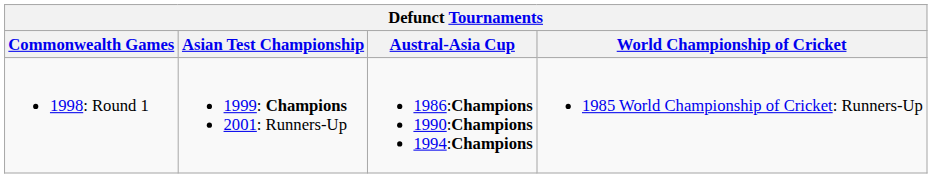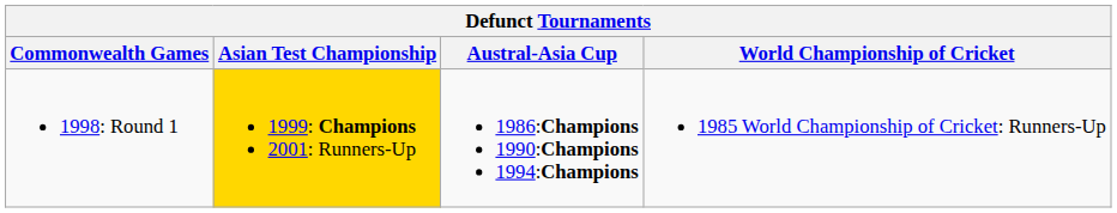1998: Round 1 | Asian Test Championship: no background -> gold background
